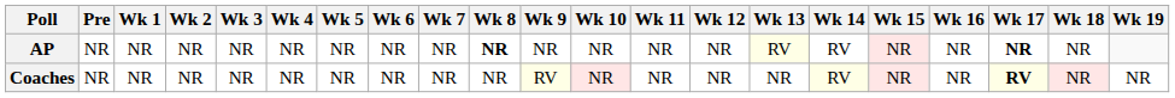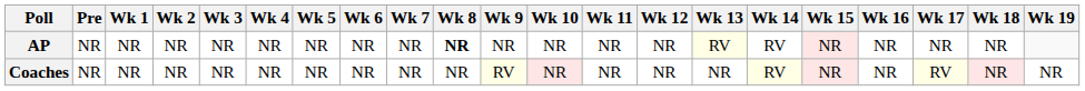AP | Wk 17: bold -> normal
Coaches | Wk 17: bold -> normal
